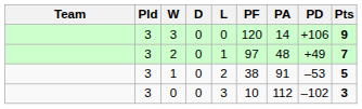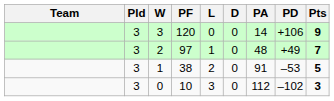columns swapped: D <-> PF
